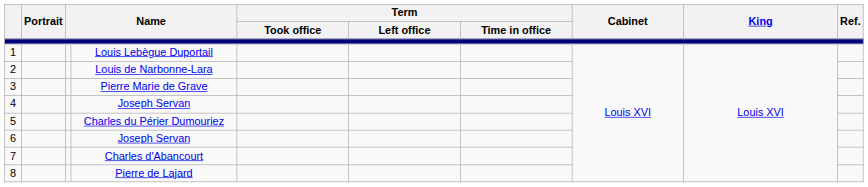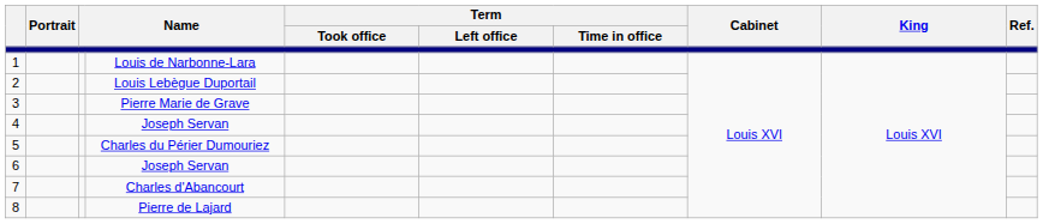1 | column 4: Louis Lebègue Duportail -> Louis de Narbonne-Lara
2 | column 4: Louis de Narbonne-Lara -> Louis Lebègue Duportail
